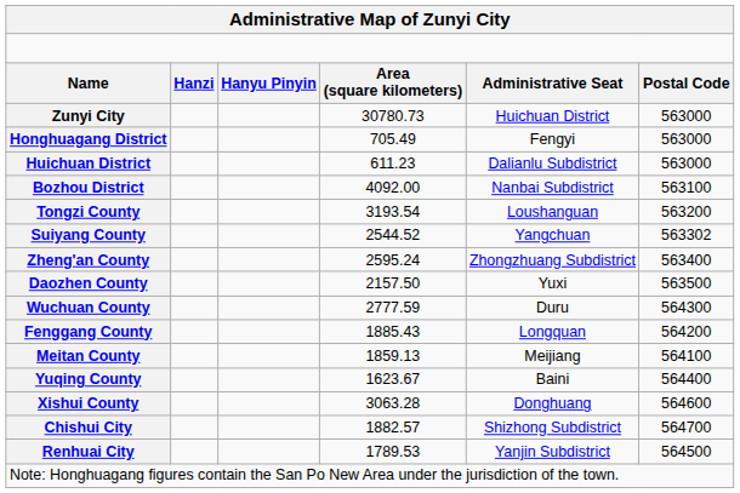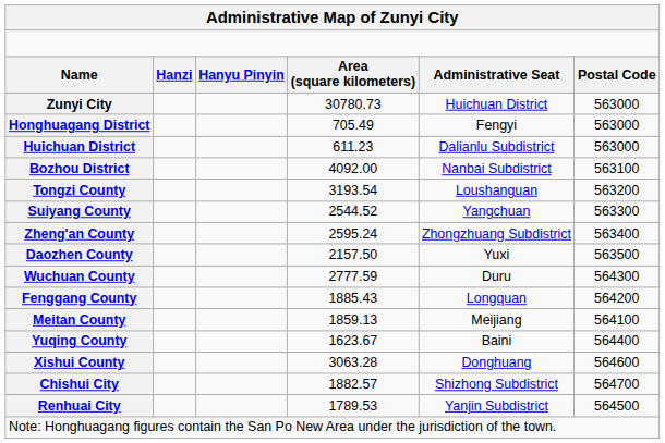Suiyang County | column 6: 563302 -> 563300
